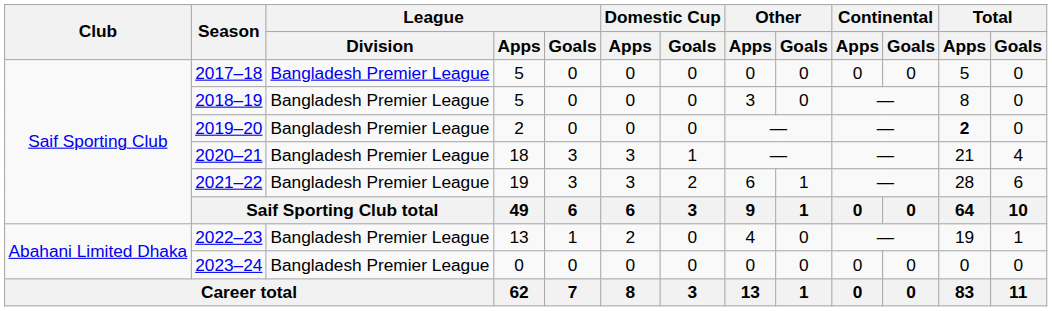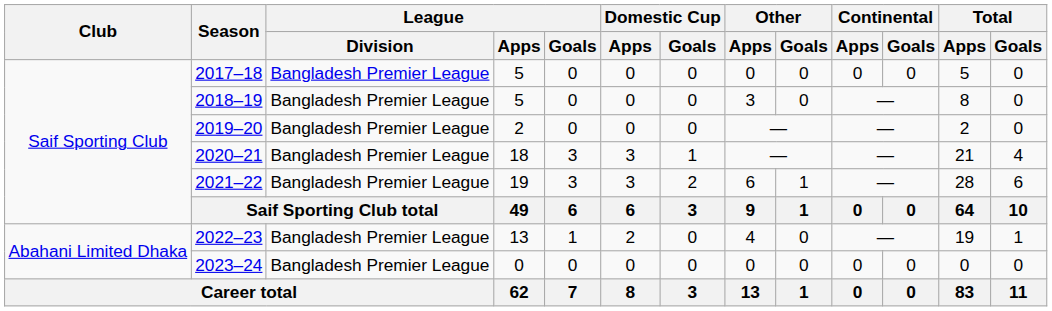2019–20 | Total / Apps: bold -> normal
